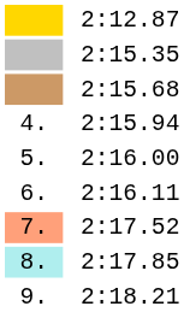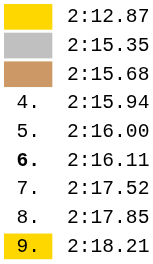2:16.11 | column 1: normal -> bold
2:17.52 | column 1: lightsalmon background -> no background
2:17.85 | column 1: paleturquoise background -> no background
2:18.21 | column 1: no background -> gold background
